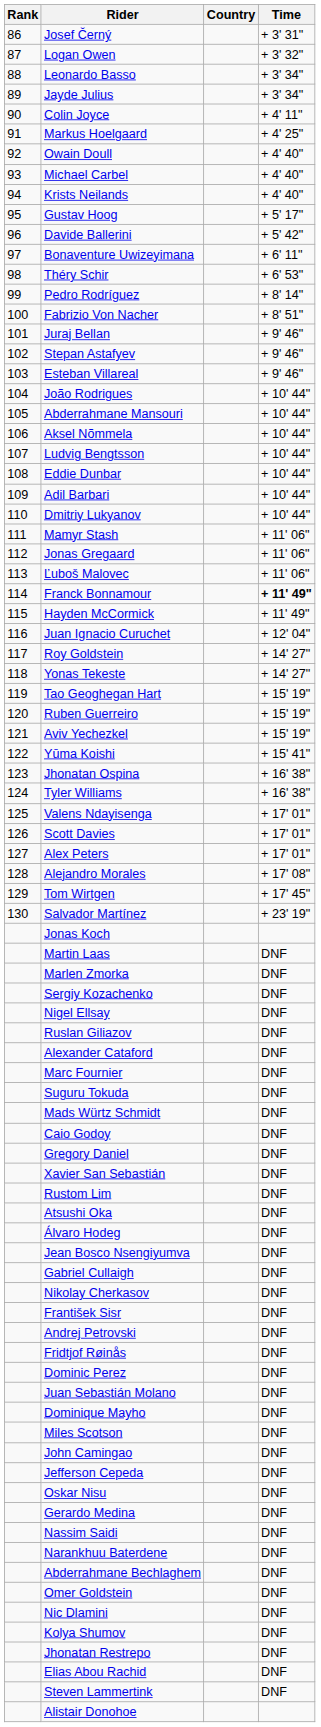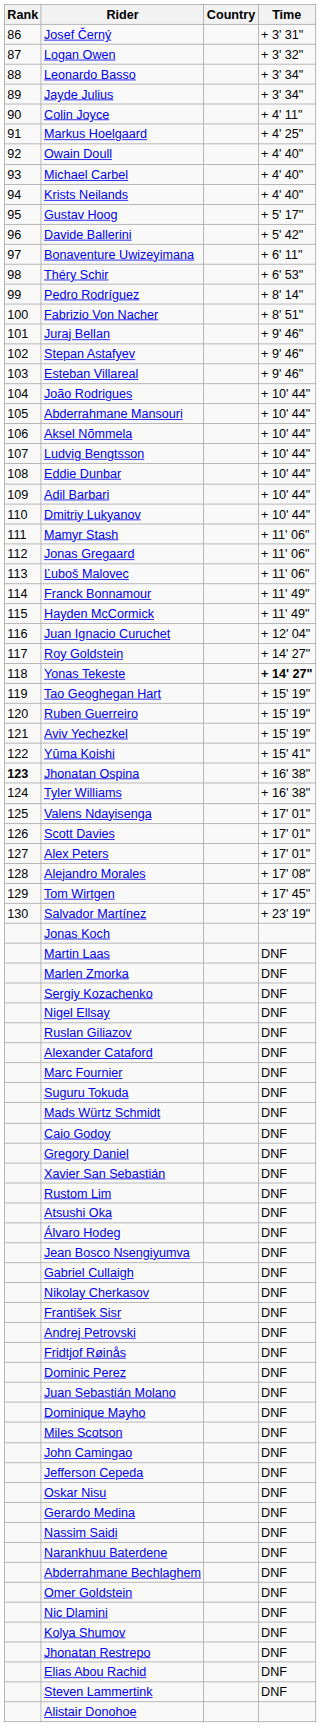Franck Bonnamour | Time: bold -> normal
Yonas Tekeste | Time: normal -> bold
Jhonatan Ospina | Rank: normal -> bold
